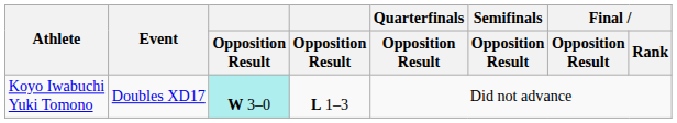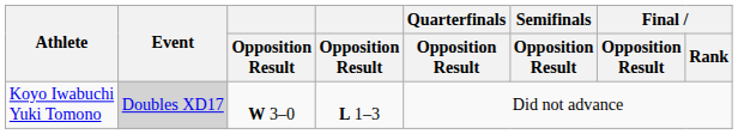Koyo Iwabuchi Yuki Tomono | Event: no background -> lightgrey background
Koyo Iwabuchi Yuki Tomono | column 3: paleturquoise background -> no background
